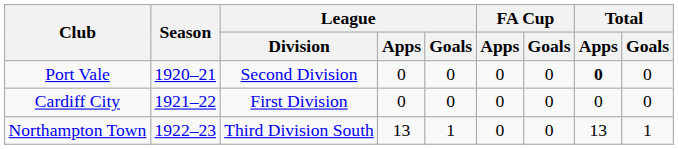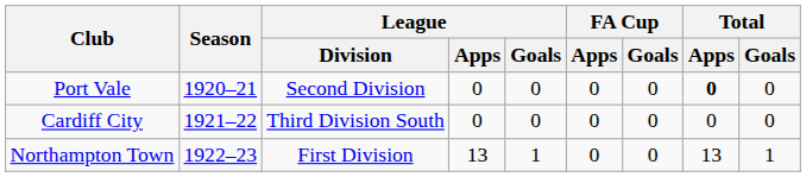Cardiff City | League / Division: First Division -> Third Division South
Northampton Town | League / Division: Third Division South -> First Division
